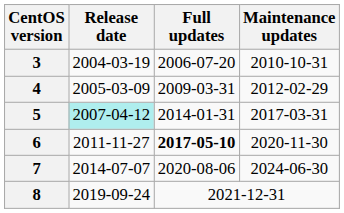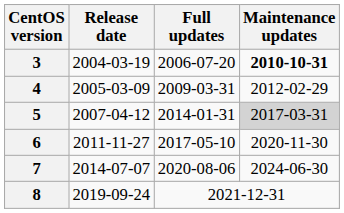3 | Maintenance updates: normal -> bold
5 | Release date: paleturquoise background -> no background
5 | Maintenance updates: no background -> lightgrey background
6 | Full updates: bold -> normal
